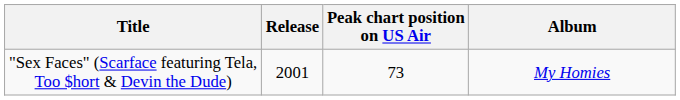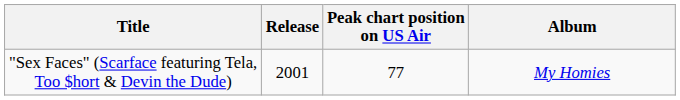row 2 | Peak chart position on US Air: 73 -> 77
